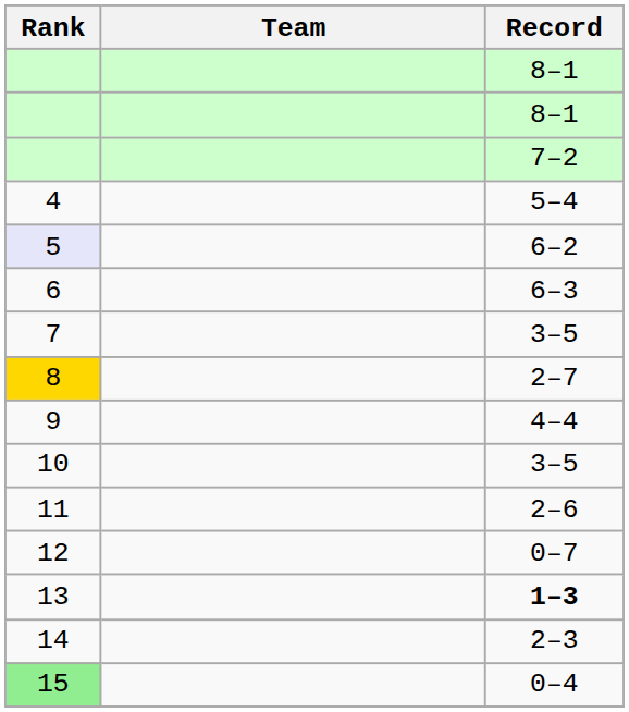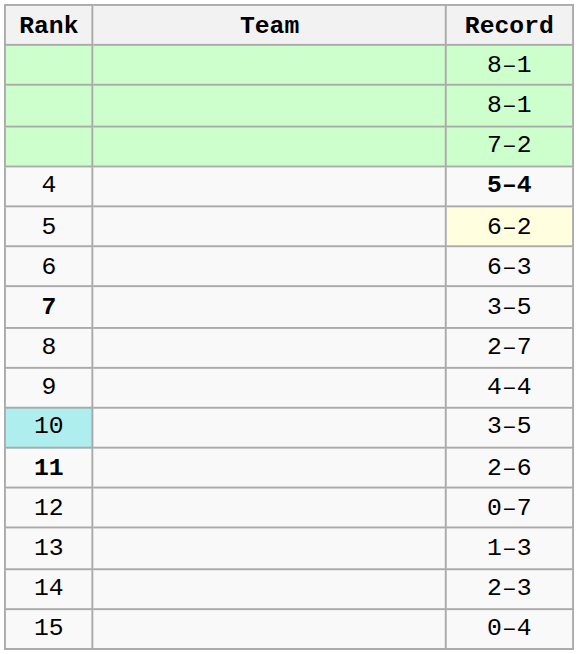4 | Record: normal -> bold
5 | Rank: lavender background -> no background
5 | Record: no background -> lightyellow background
7 | Rank: normal -> bold
8 | Rank: gold background -> no background
10 | Rank: no background -> paleturquoise background
11 | Rank: normal -> bold
13 | Record: bold -> normal
15 | Rank: lightgreen background -> no background
